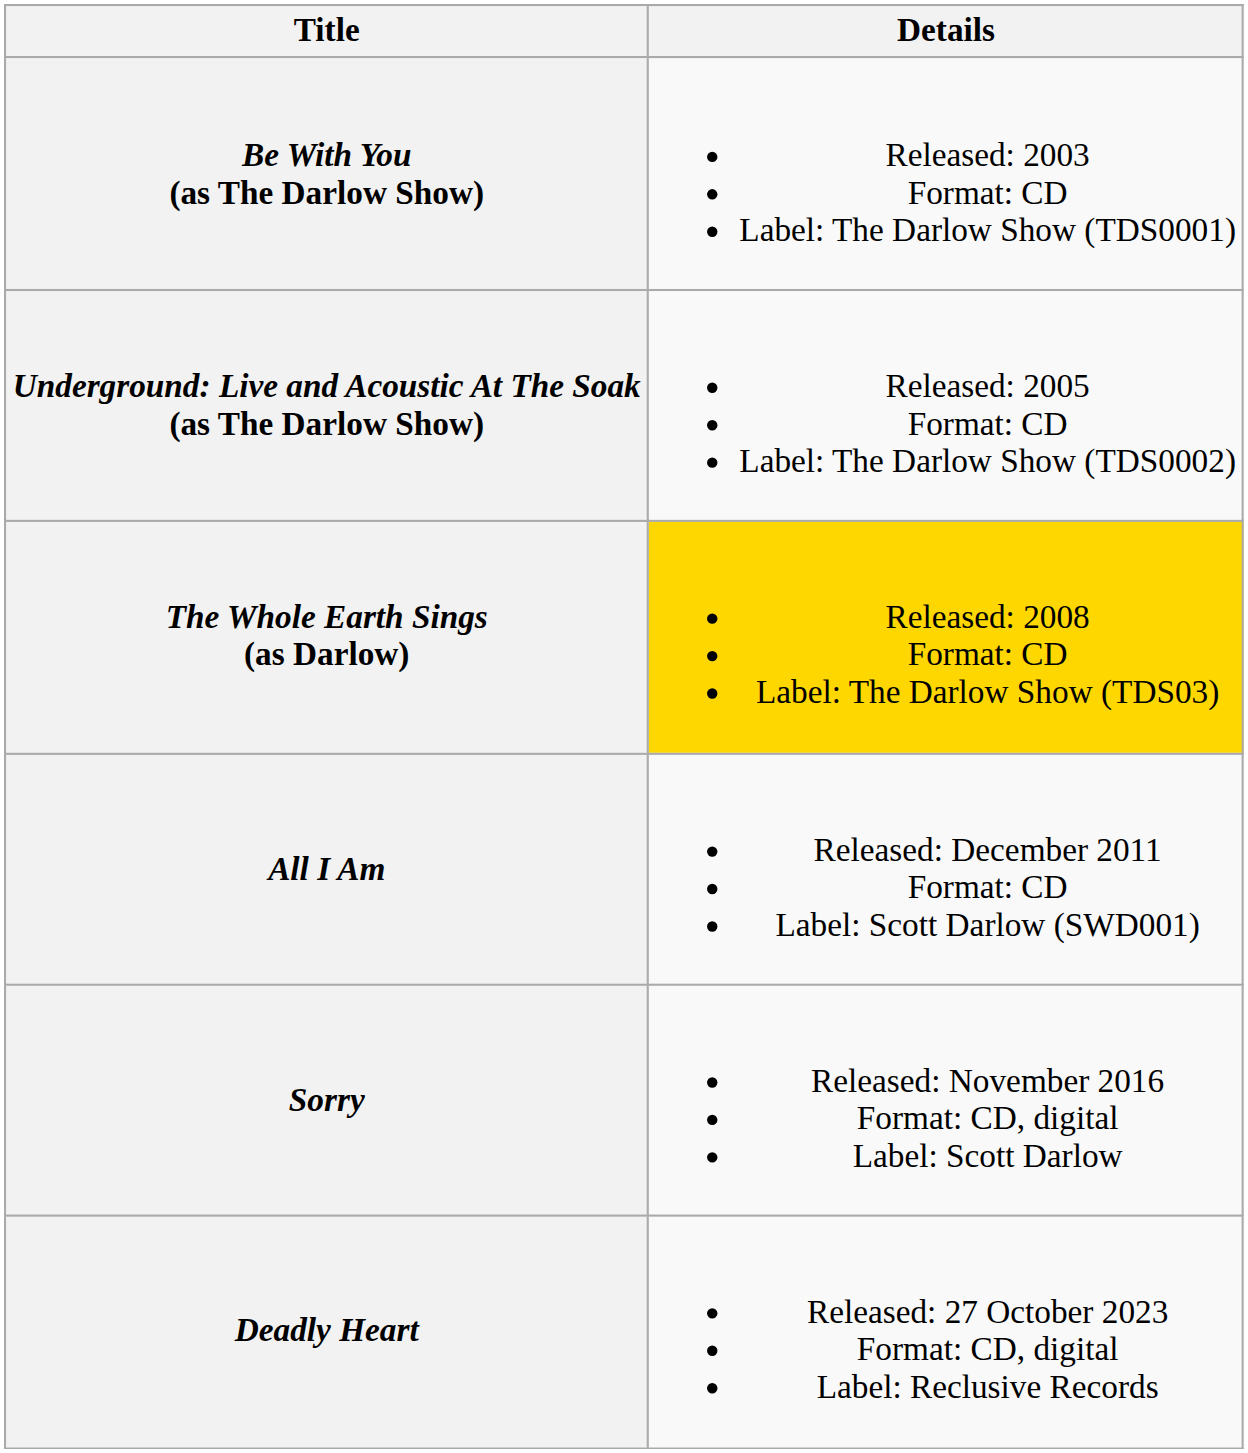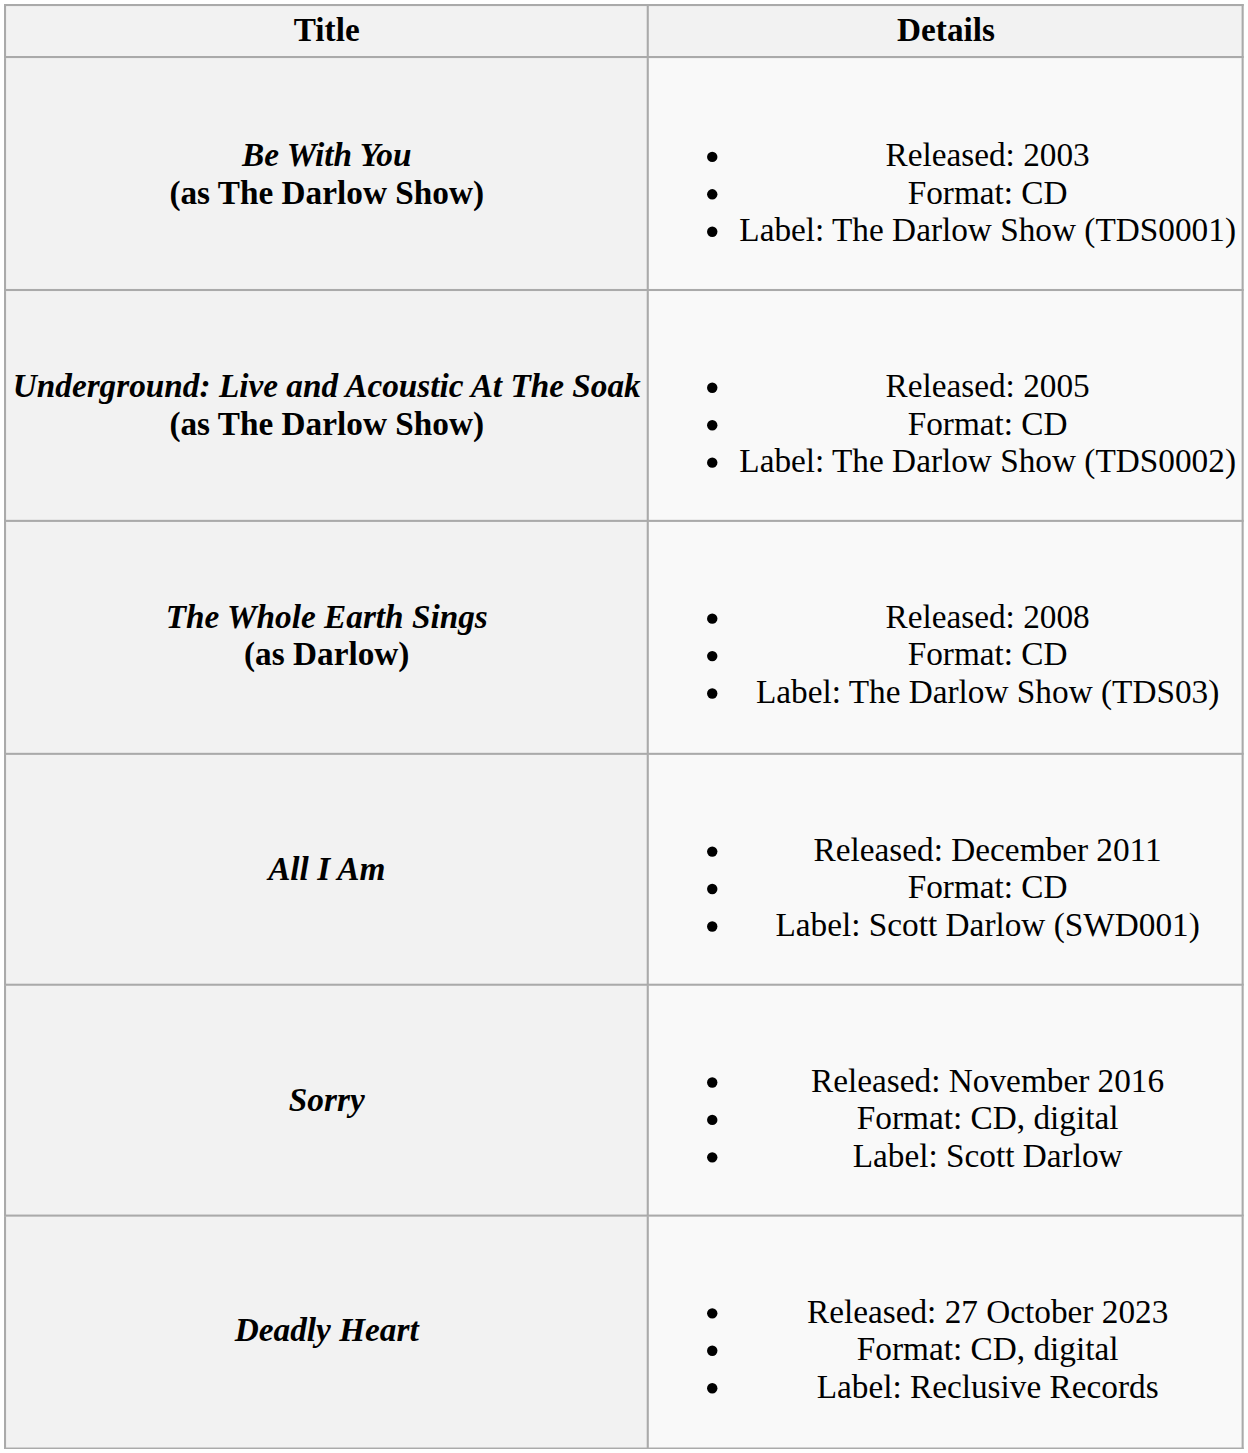The Whole Earth Sings (as Darlow) | Details: gold background -> no background
